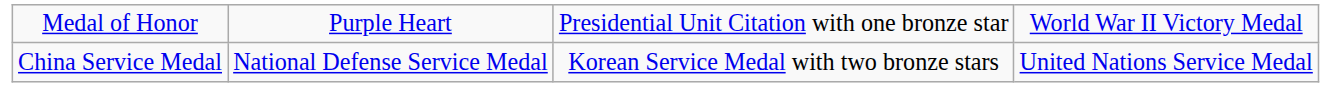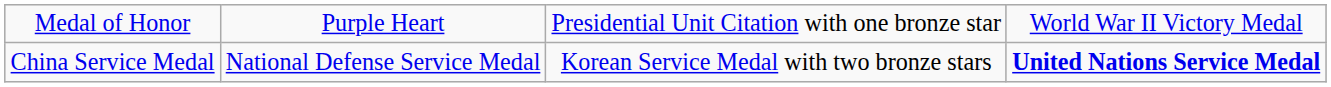China Service Medal | column 4: normal -> bold
